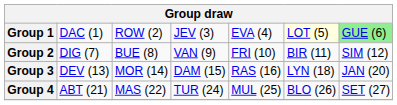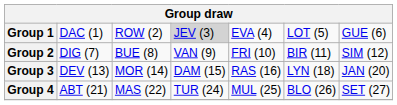Group 1 | column 4: no background -> lightgrey background
Group 1 | column 6: lightyellow background -> no background
Group 1 | column 7: lightgreen background -> no background
